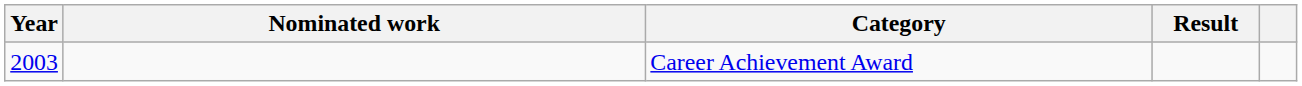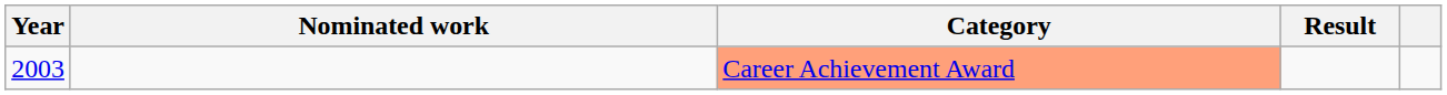row 2 | Category: no background -> lightsalmon background
